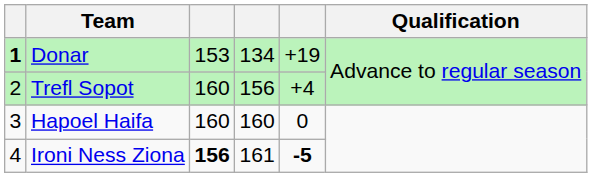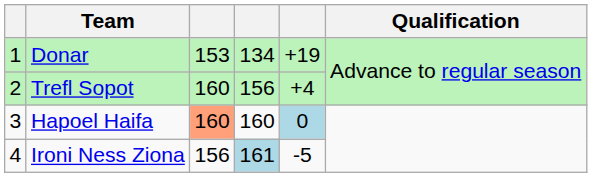Donar | column 1: bold -> normal
Hapoel Haifa | column 3: no background -> lightsalmon background
Hapoel Haifa | column 5: no background -> lightblue background
Ironi Ness Ziona | column 3: bold -> normal
Ironi Ness Ziona | column 4: no background -> lightblue background
Ironi Ness Ziona | column 5: bold -> normal
